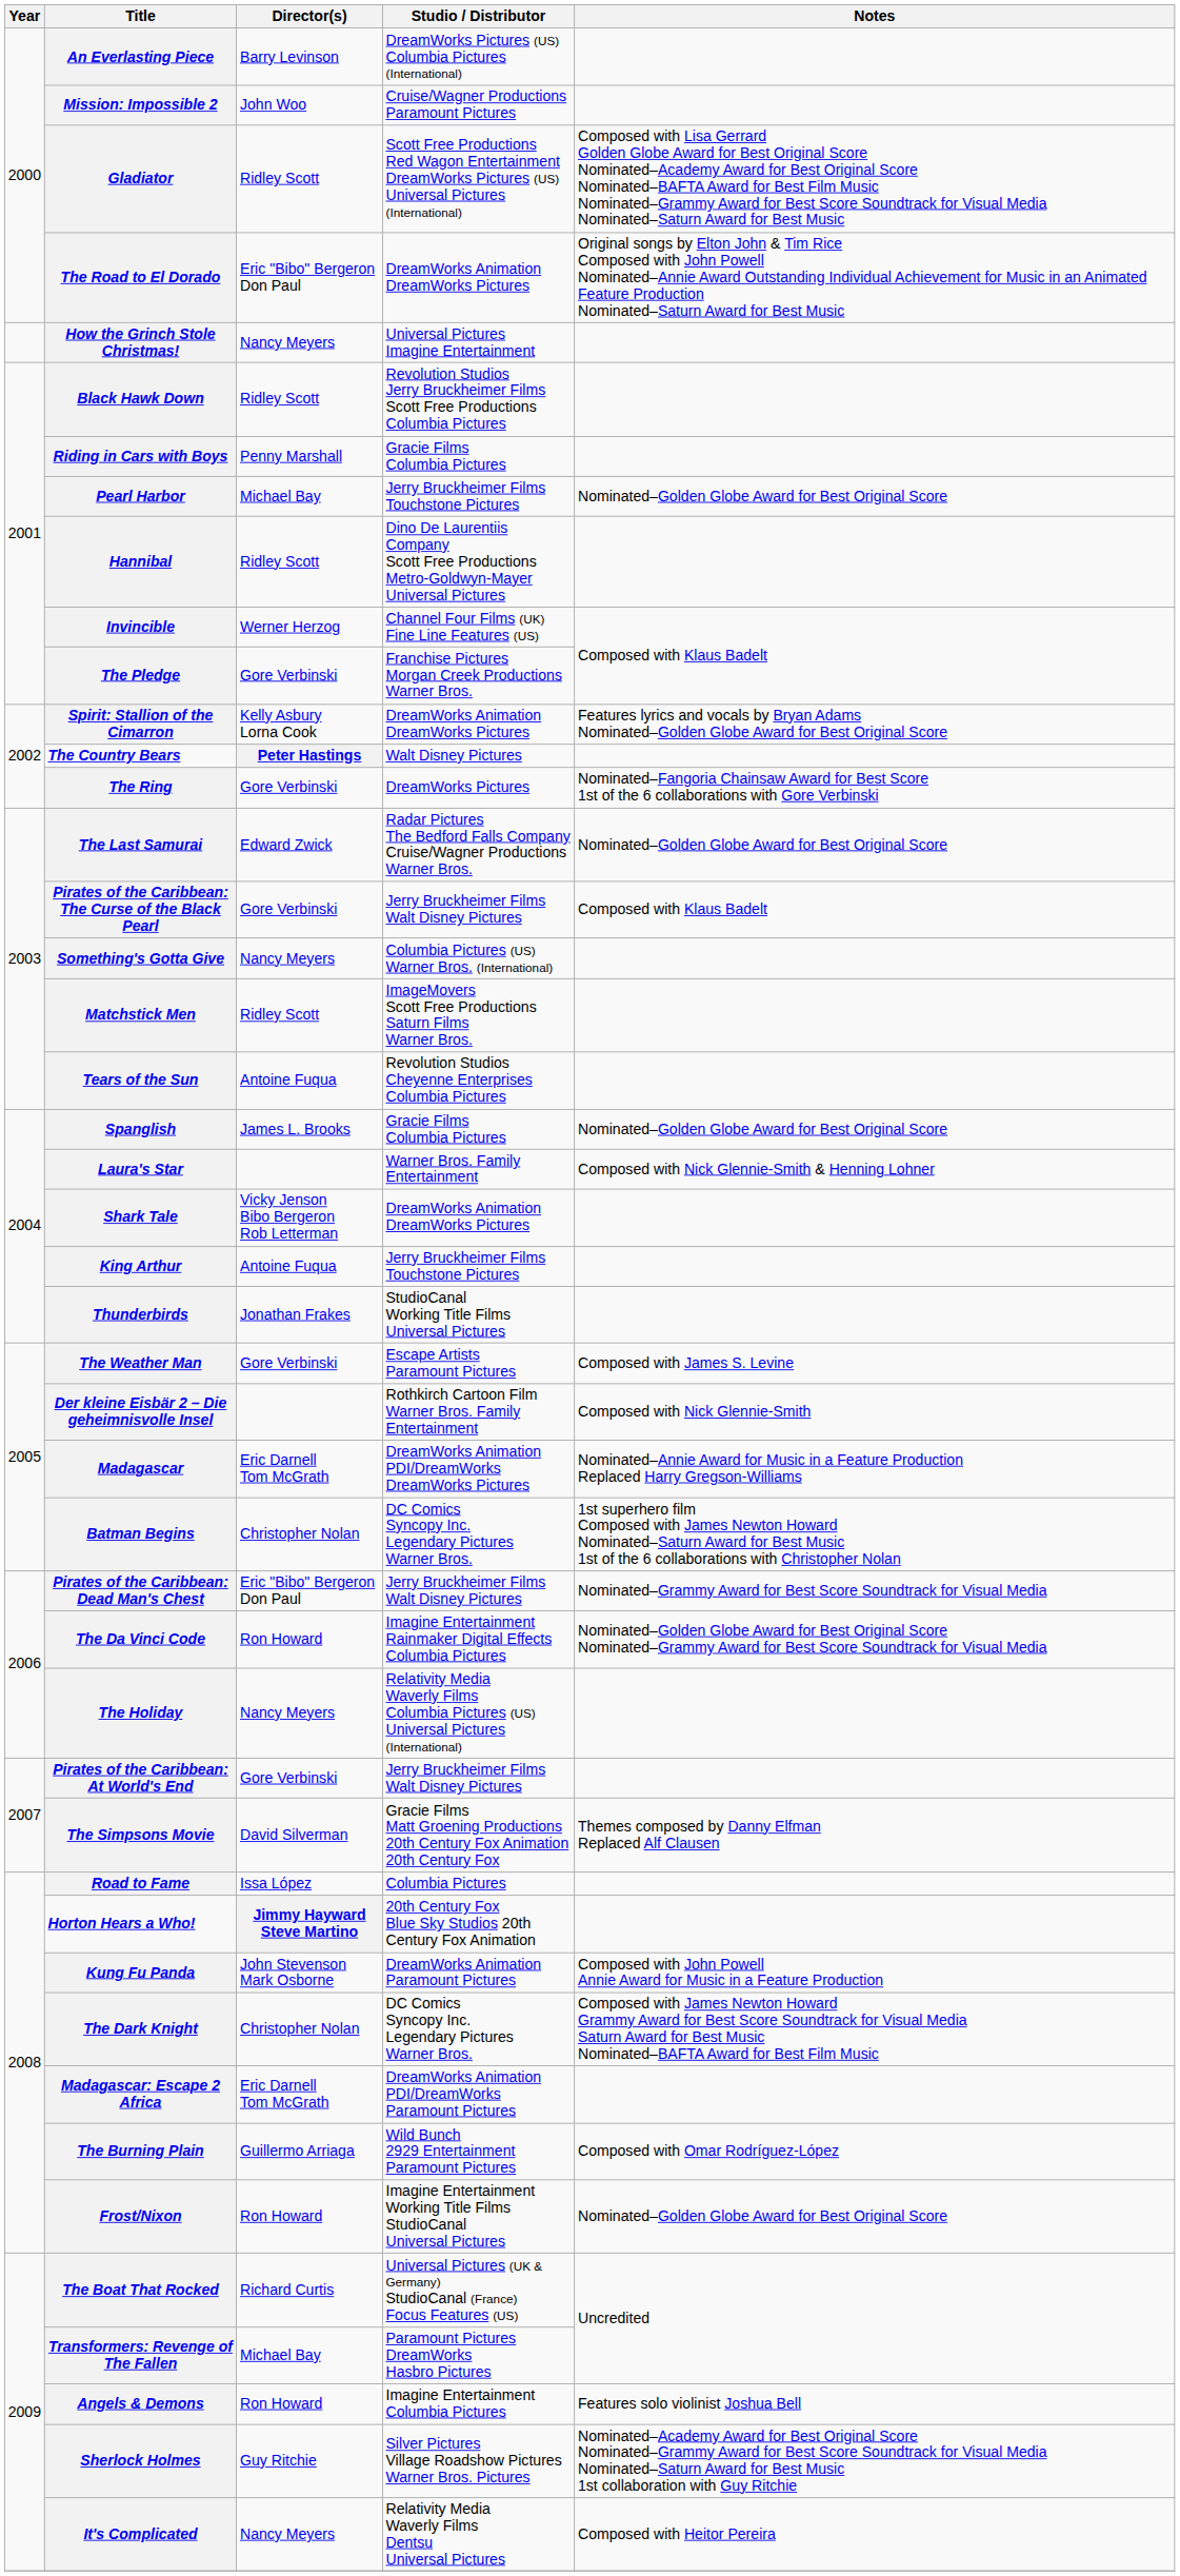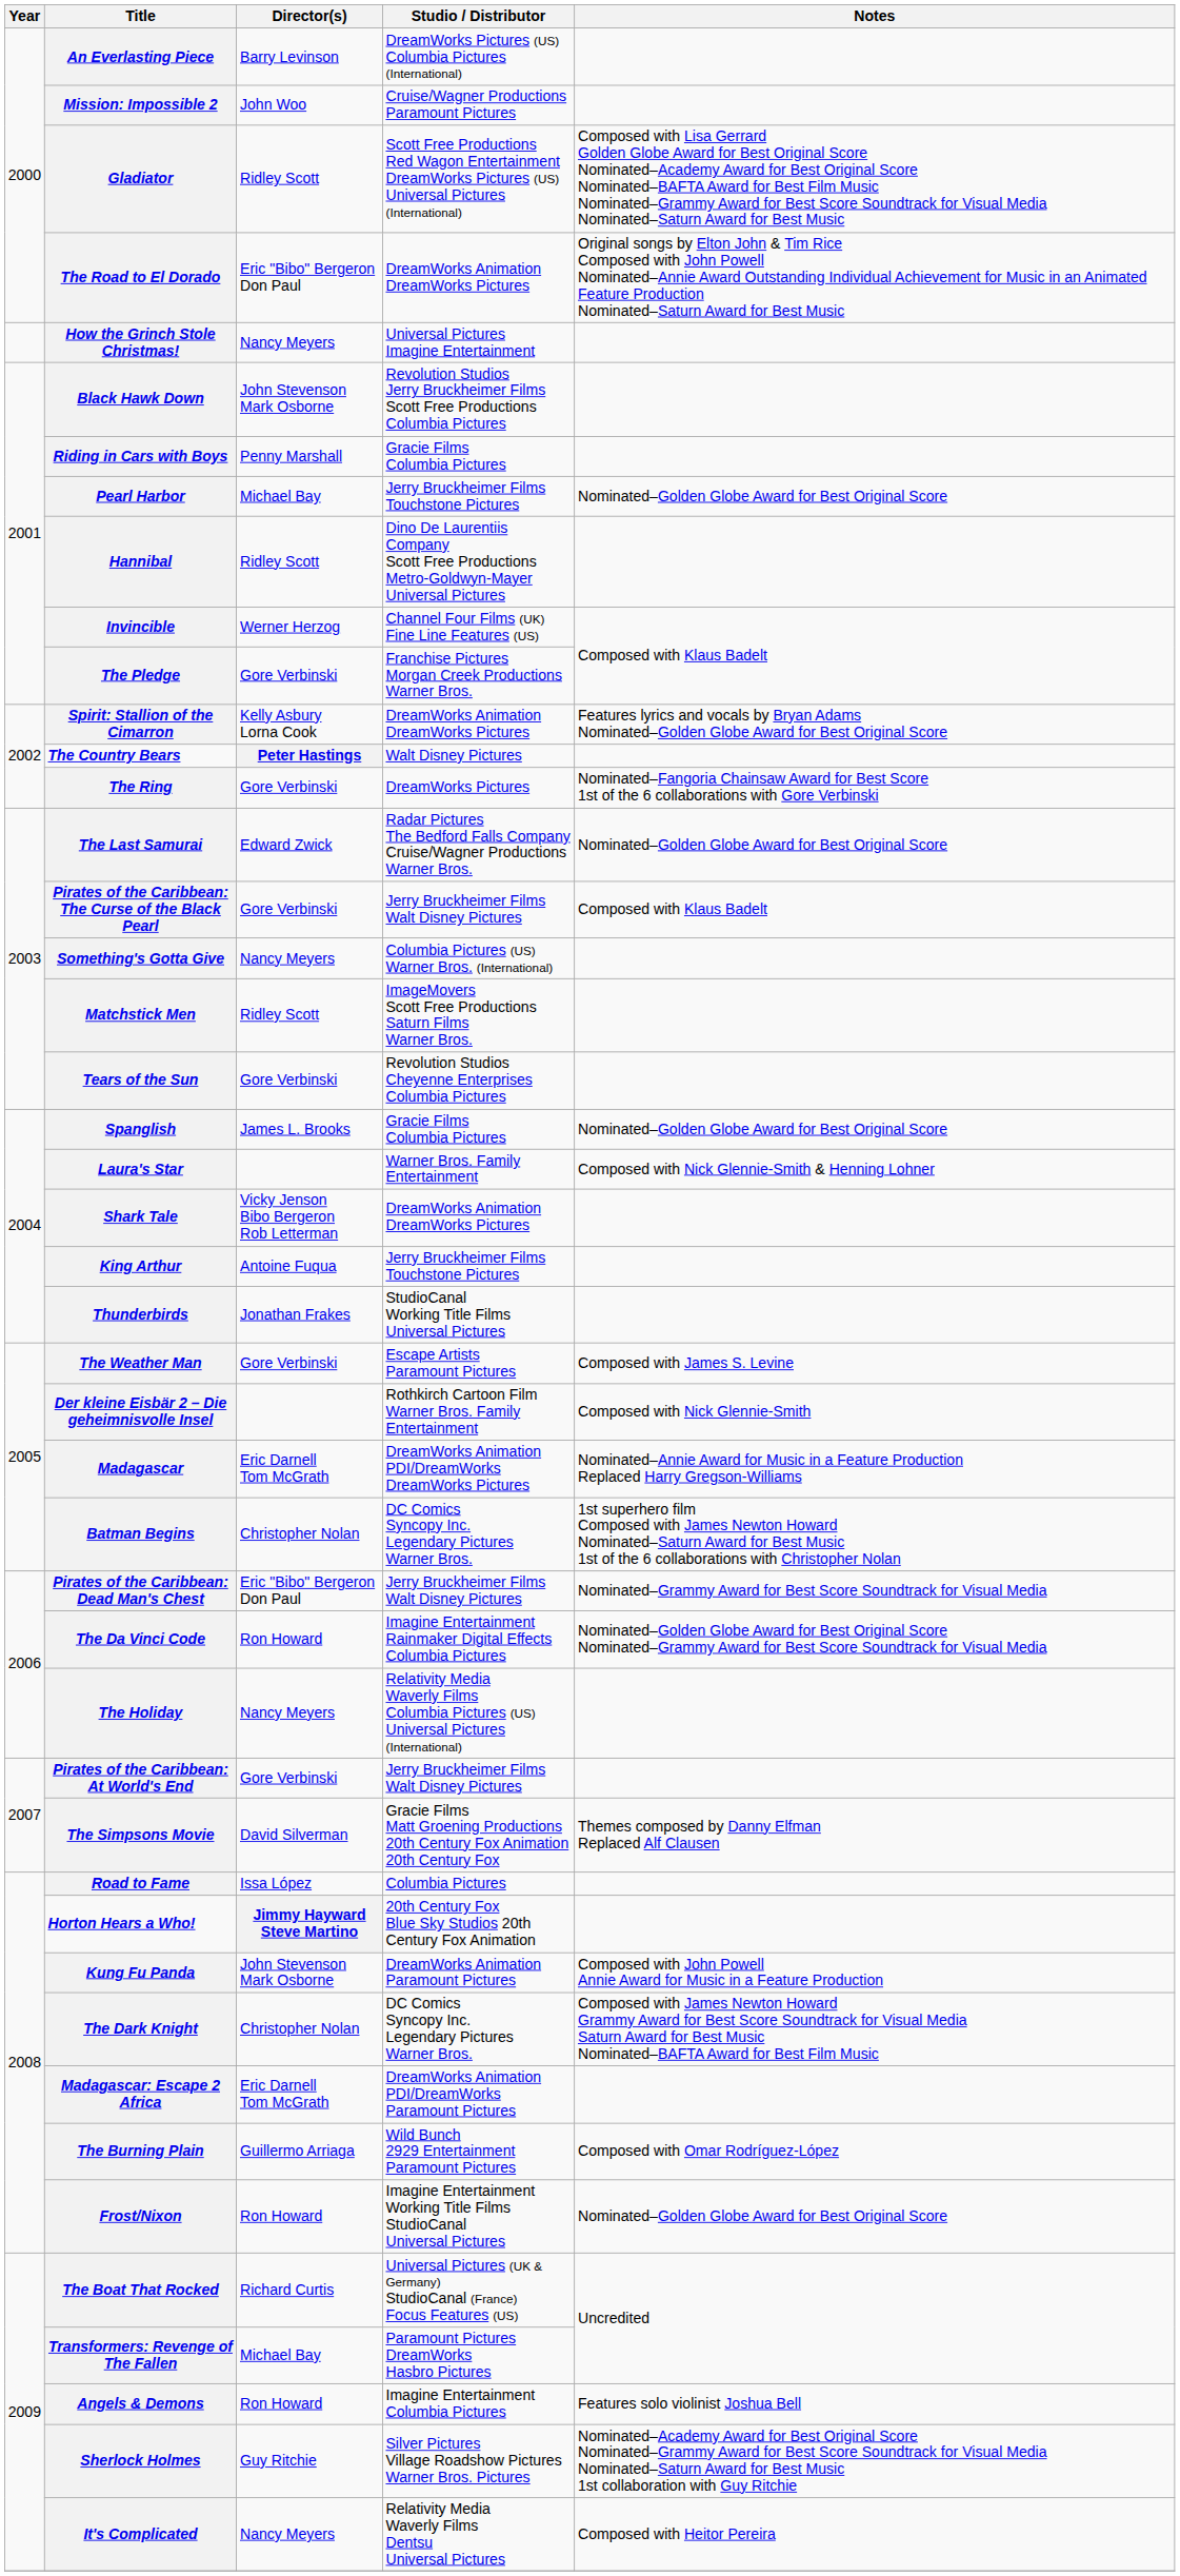Black Hawk Down | Director(s): Ridley Scott -> John Stevenson Mark Osborne
Tears of the Sun | Director(s): Antoine Fuqua -> Gore Verbinski
